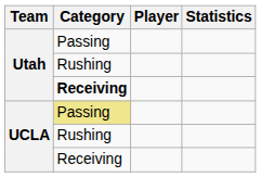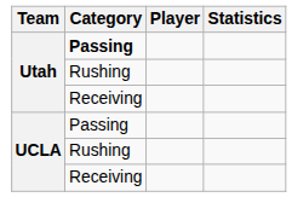Utah / Passing | Category: normal -> bold
Utah / Receiving | Category: bold -> normal
UCLA / Passing | Category: khaki background -> no background
